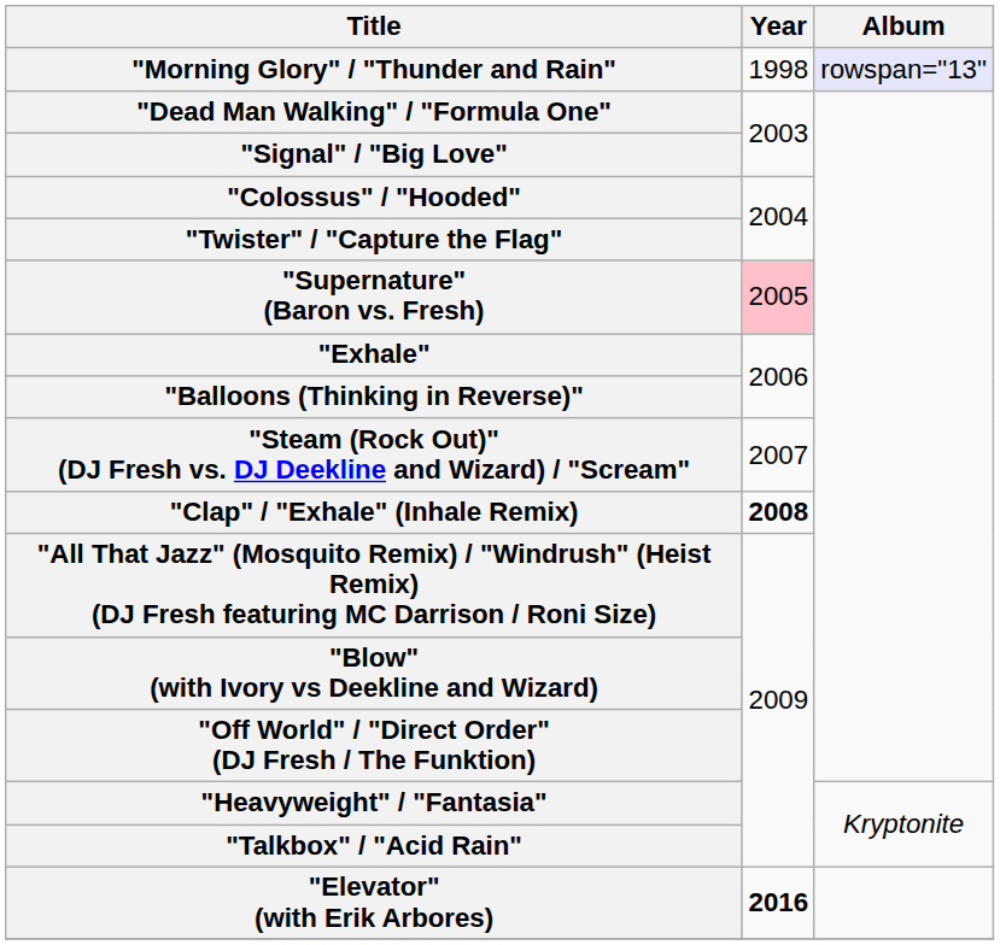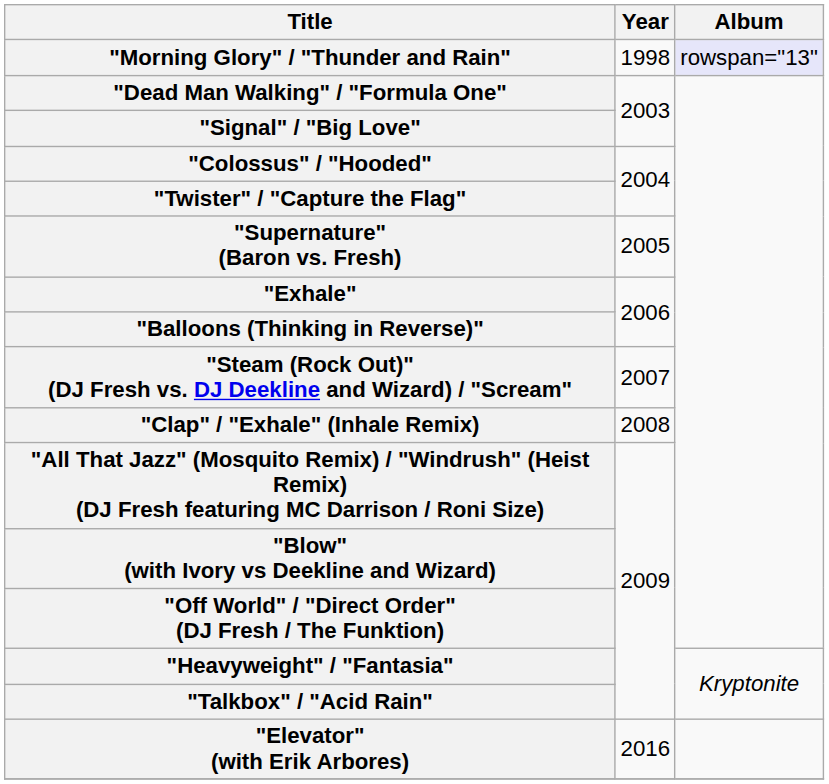"Supernature" (Baron vs. Fresh) | Year: pink background -> no background
"Clap" / "Exhale" (Inhale Remix) | Year: bold -> normal
"Elevator" (with Erik Arbores) | Year: bold -> normal
